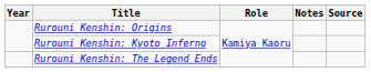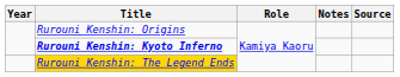Rurouni Kenshin: Kyoto Inferno | Title: normal -> bold
Rurouni Kenshin: The Legend Ends | Title: no background -> gold background
